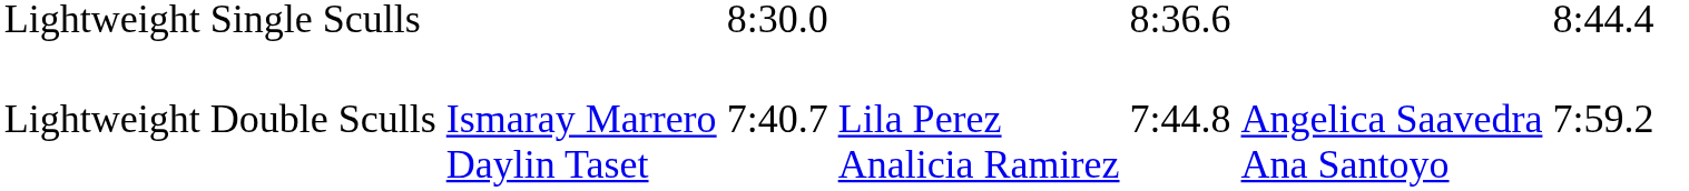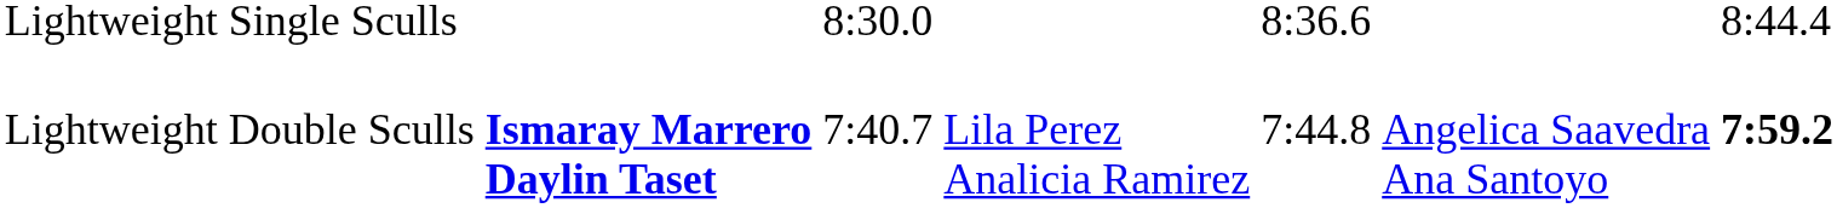Lightweight Double Sculls | column 2: normal -> bold
Lightweight Double Sculls | column 7: normal -> bold
